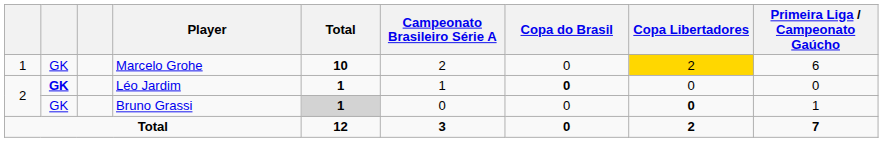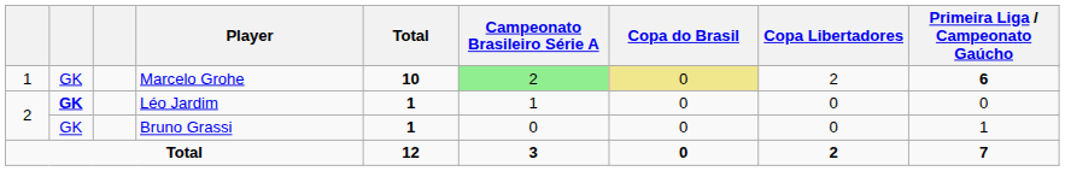Marcelo Grohe | Campeonato Brasileiro Série A: no background -> lightgreen background
Marcelo Grohe | Copa do Brasil: no background -> khaki background
Marcelo Grohe | Copa Libertadores: gold background -> no background
Marcelo Grohe | Primeira Liga / Campeonato Gaúcho: normal -> bold
Léo Jardim | Copa do Brasil: bold -> normal
Bruno Grassi | Total: lightgrey background -> no background
Bruno Grassi | Copa Libertadores: bold -> normal
